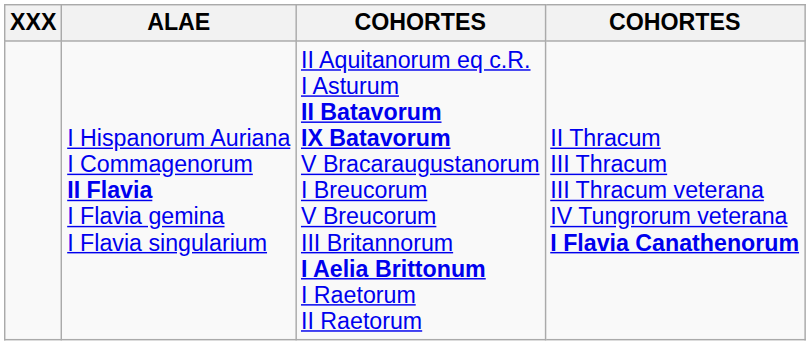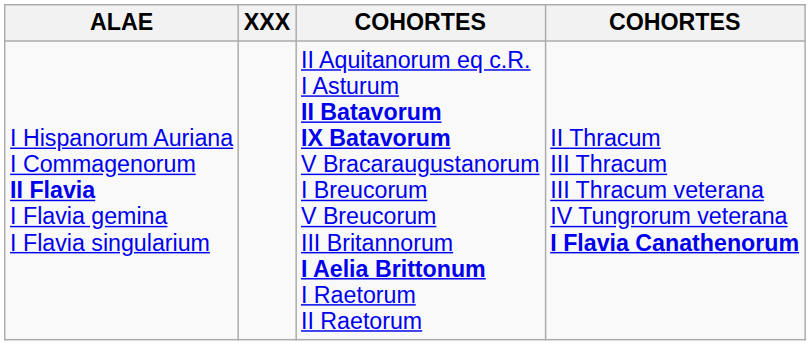columns swapped: ALAE <-> XXX
